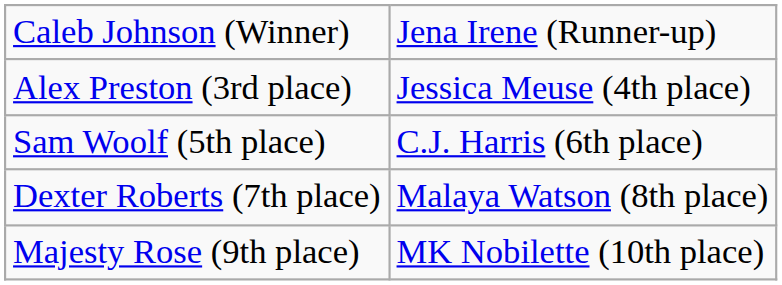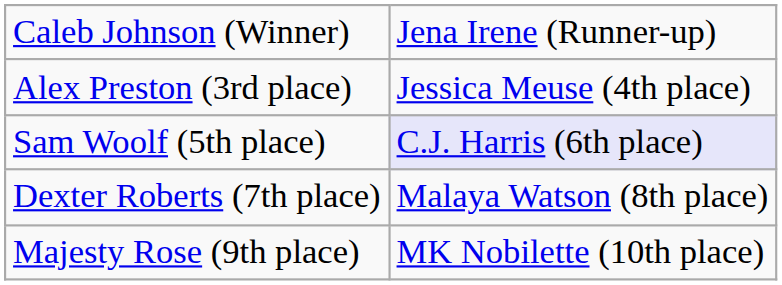Sam Woolf (5th place) | column 2: no background -> lavender background
